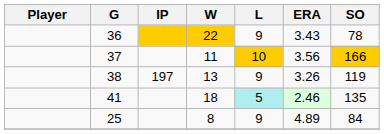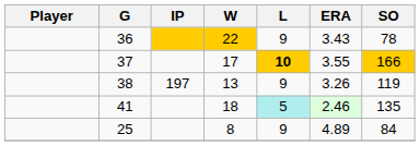37 | W: 11 -> 17
37 | L: normal -> bold
37 | ERA: 3.56 -> 3.55
